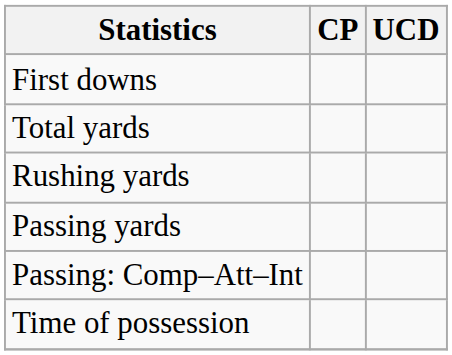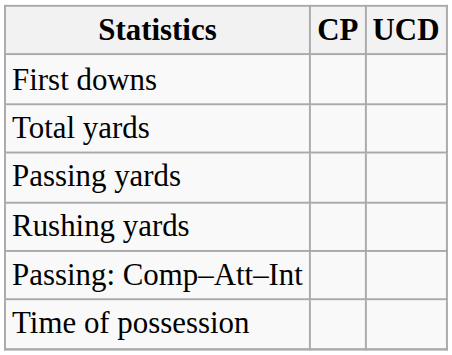rows swapped: Rushing yards <-> Passing yards
